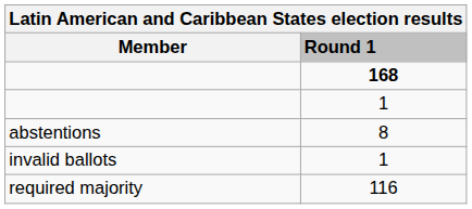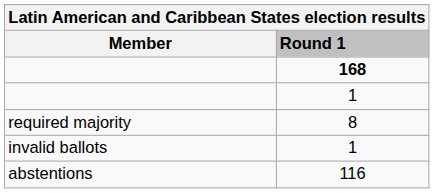row 5 | Member: abstentions -> required majority
row 7 | Member: required majority -> abstentions
